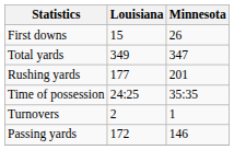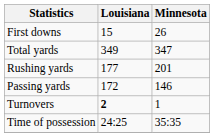rows swapped: Passing yards <-> Time of possession
Turnovers | Louisiana: normal -> bold
